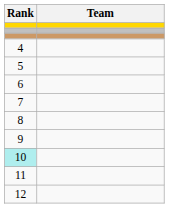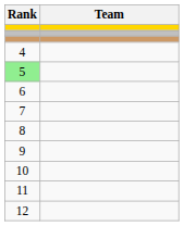row 6 | Rank: no background -> lightgreen background
row 11 | Rank: paleturquoise background -> no background
